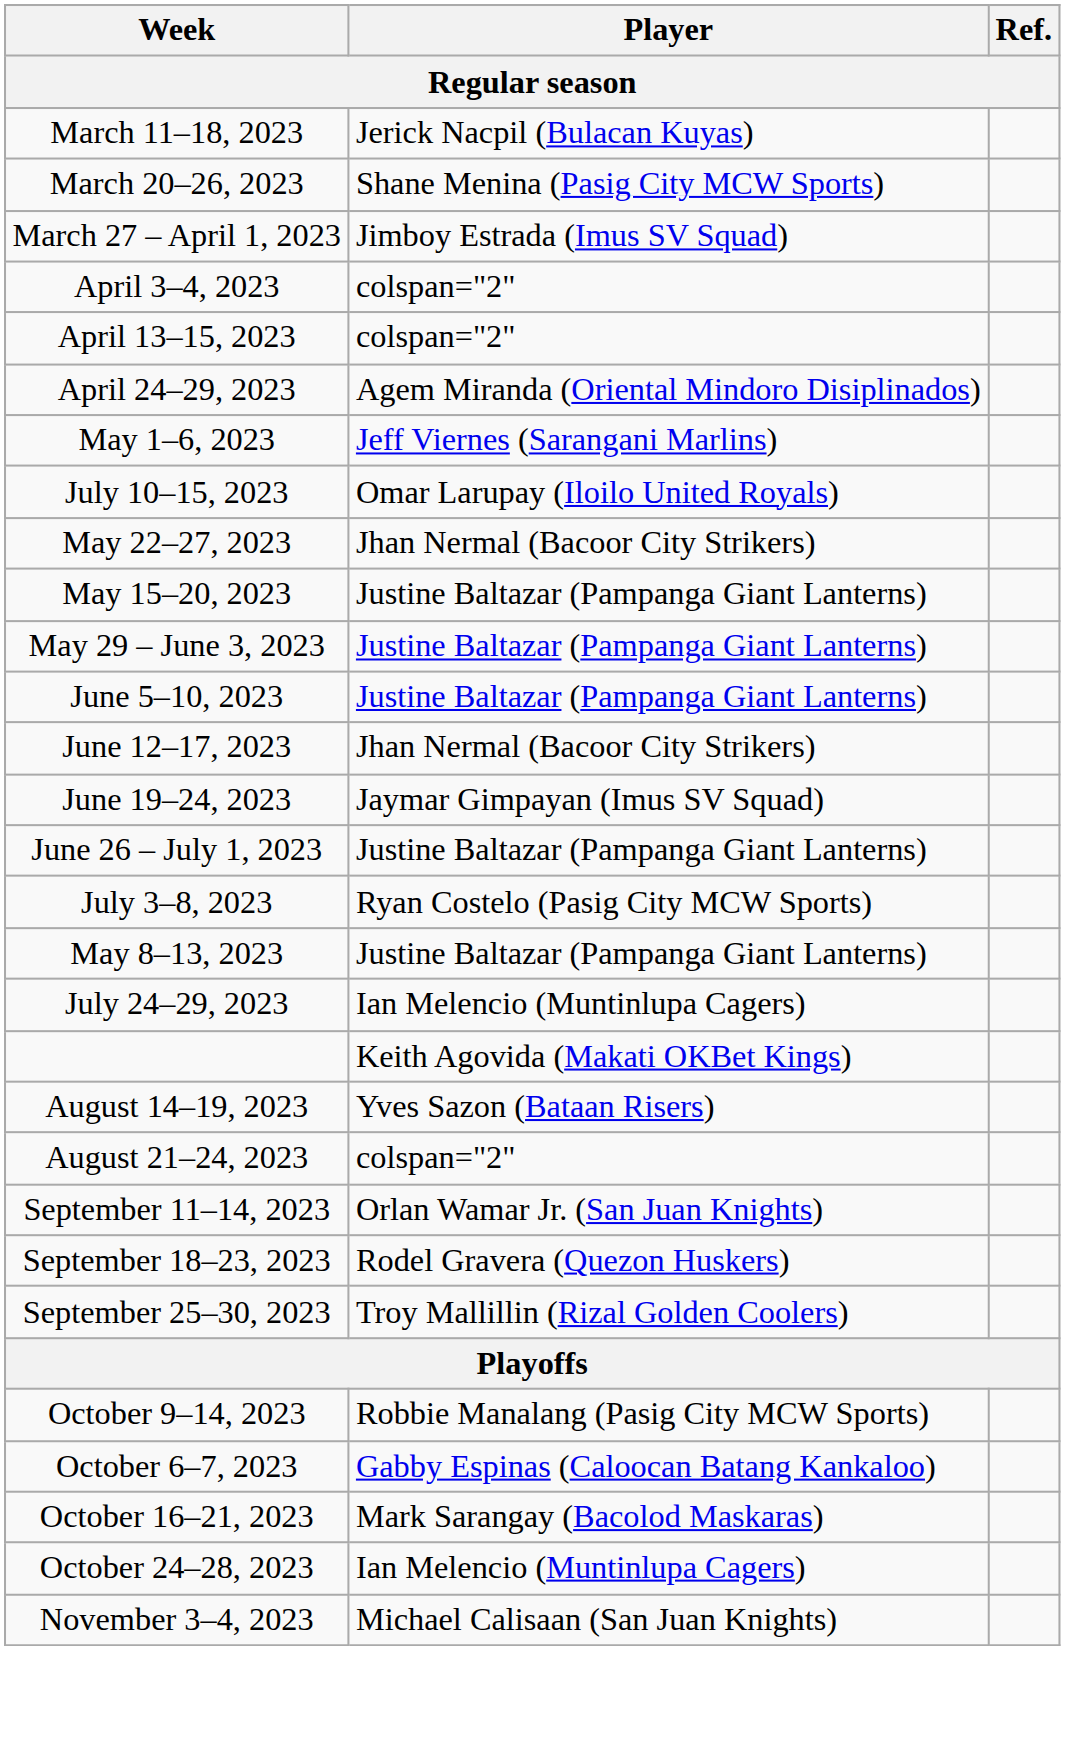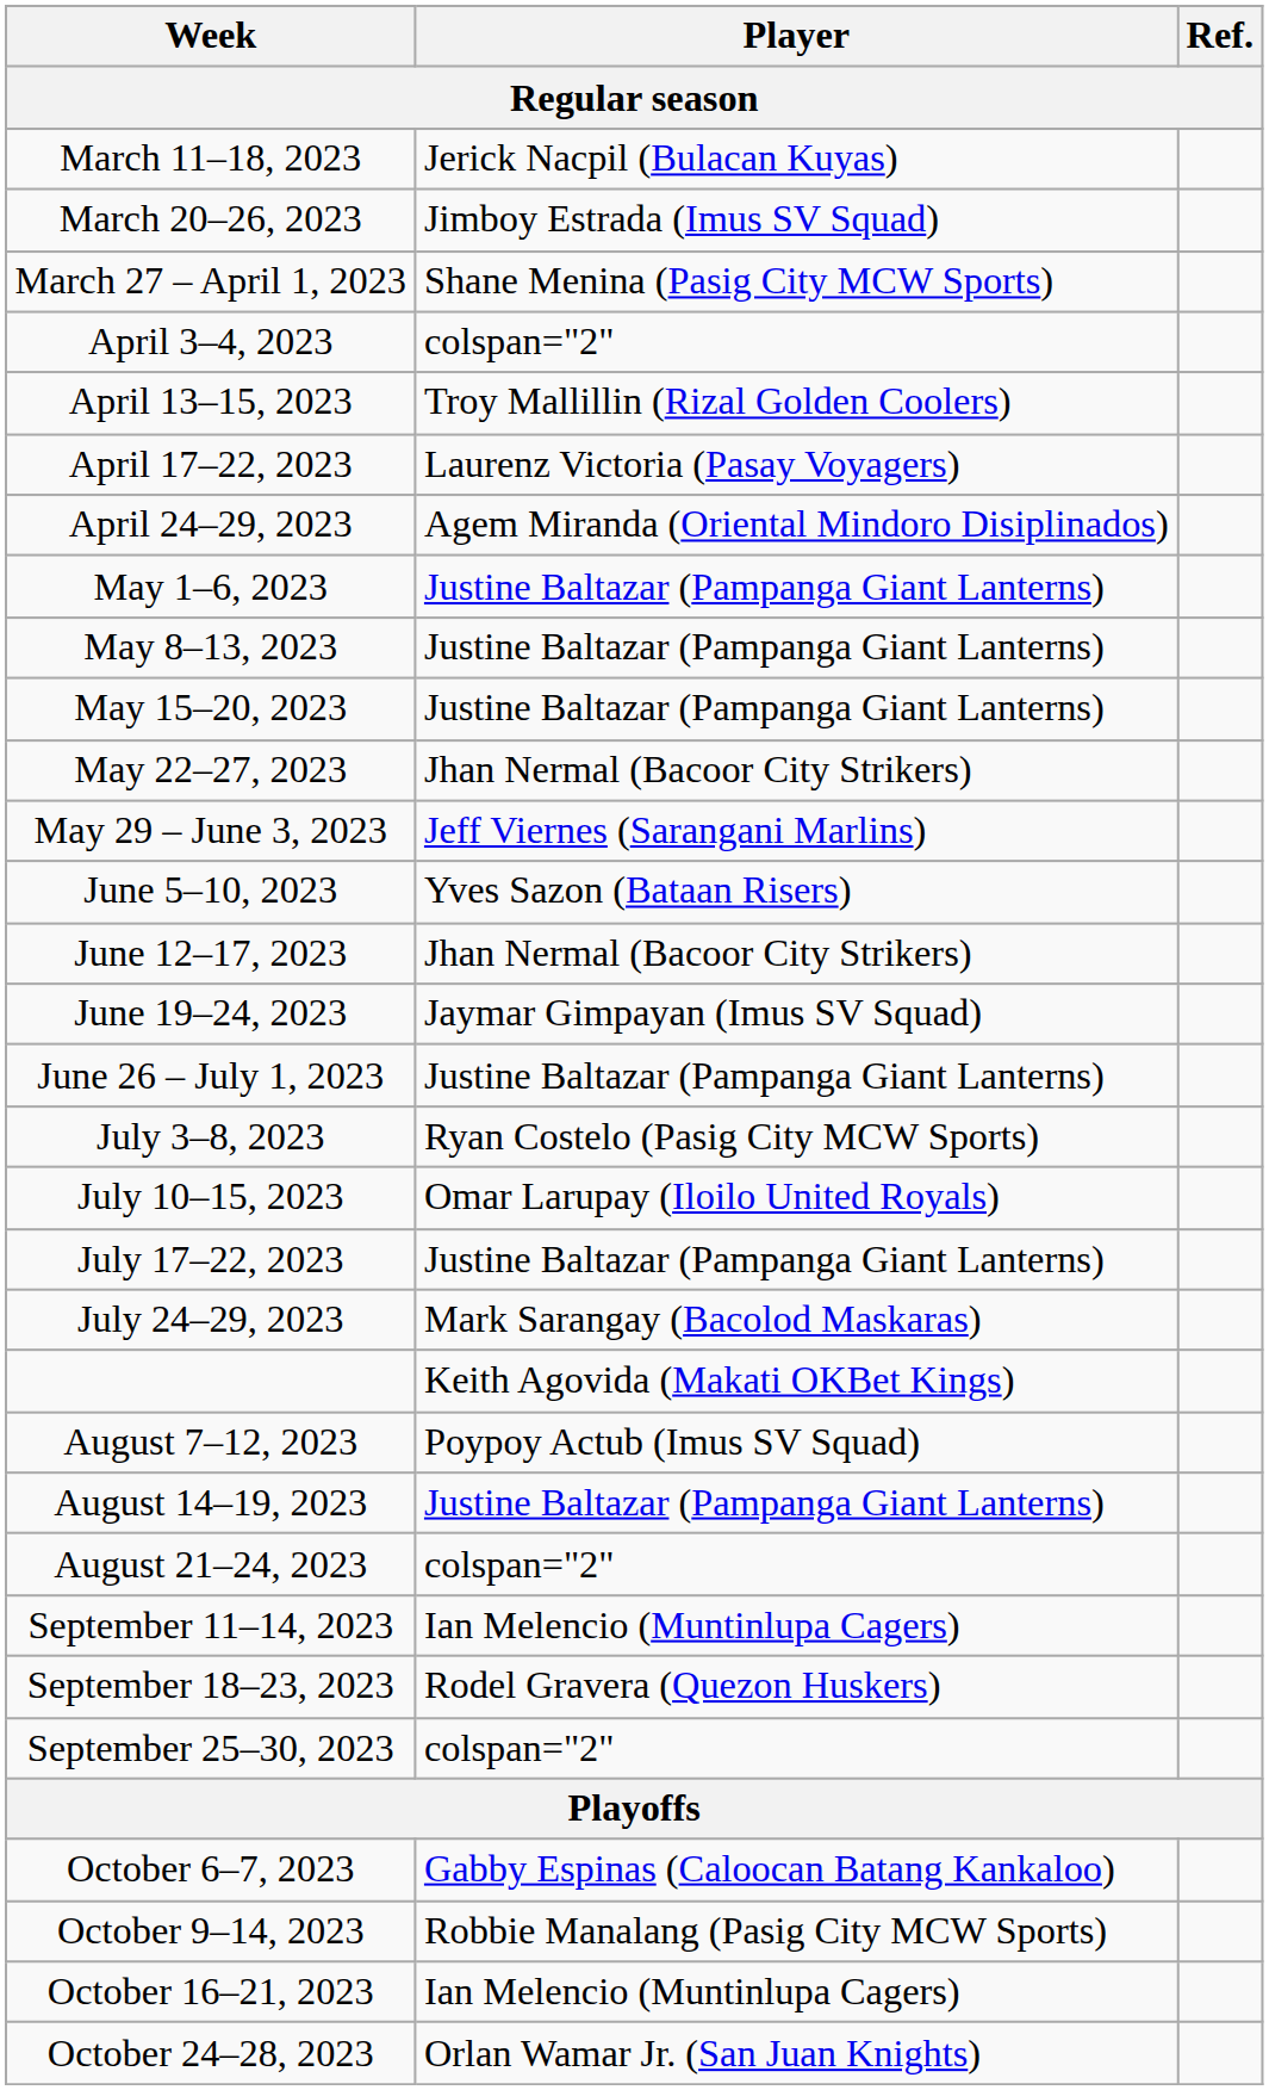March 20–26, 2023 | Player: Shane Menina (Pasig City MCW Sports) -> Jimboy Estrada (Imus SV Squad)
March 27 – April 1, 2023 | Player: Jimboy Estrada (Imus SV Squad) -> Shane Menina (Pasig City MCW Sports)
April 13–15, 2023 | Player: colspan="2" -> Troy Mallillin (Rizal Golden Coolers)
+ row: April 17–22, 2023 | Laurenz Victoria (Pasay Voyagers)
May 1–6, 2023 | Player: Jeff Viernes (Sarangani Marlins) -> Justine Baltazar (Pampanga Giant Lanterns)
rows swapped: May 8–13, 2023 <-> July 10–15, 2023
rows swapped: May 15–20, 2023 <-> May 22–27, 2023
May 29 – June 3, 2023 | Player: Justine Baltazar (Pampanga Giant Lanterns) -> Jeff Viernes (Sarangani Marlins)
June 5–10, 2023 | Player: Justine Baltazar (Pampanga Giant Lanterns) -> Yves Sazon (Bataan Risers)
+ row: July 17–22, 2023 | Justine Baltazar (Pampanga Giant Lanterns)
July 24–29, 2023 | Player: Ian Melencio (Muntinlupa Cagers) -> Mark Sarangay (Bacolod Maskaras)
+ row: August 7–12, 2023 | Poypoy Actub (Imus SV Squad)
August 14–19, 2023 | Player: Yves Sazon (Bataan Risers) -> Justine Baltazar (Pampanga Giant Lanterns)
September 11–14, 2023 | Player: Orlan Wamar Jr. (San Juan Knights) -> Ian Melencio (Muntinlupa Cagers)
September 25–30, 2023 | Player: Troy Mallillin (Rizal Golden Coolers) -> colspan="2"
rows swapped: October 6–7, 2023 <-> October 9–14, 2023
October 16–21, 2023 | Player: Mark Sarangay (Bacolod Maskaras) -> Ian Melencio (Muntinlupa Cagers)
October 24–28, 2023 | Player: Ian Melencio (Muntinlupa Cagers) -> Orlan Wamar Jr. (San Juan Knights)
- row: November 3–4, 2023 | Michael Calisaan (San Juan Knights)
